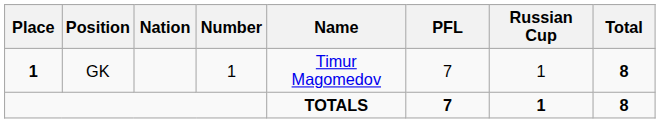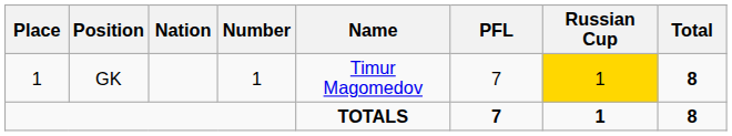GK | Place: bold -> normal
GK | Russian Cup: no background -> gold background
